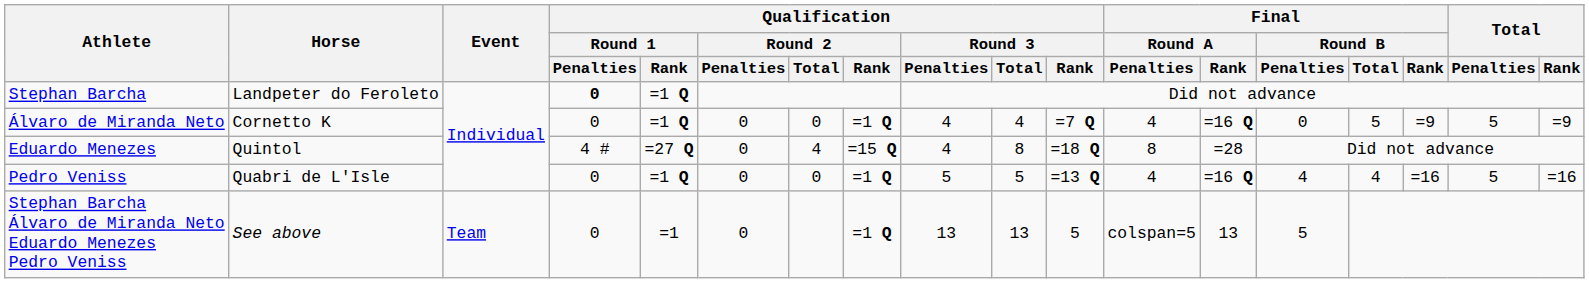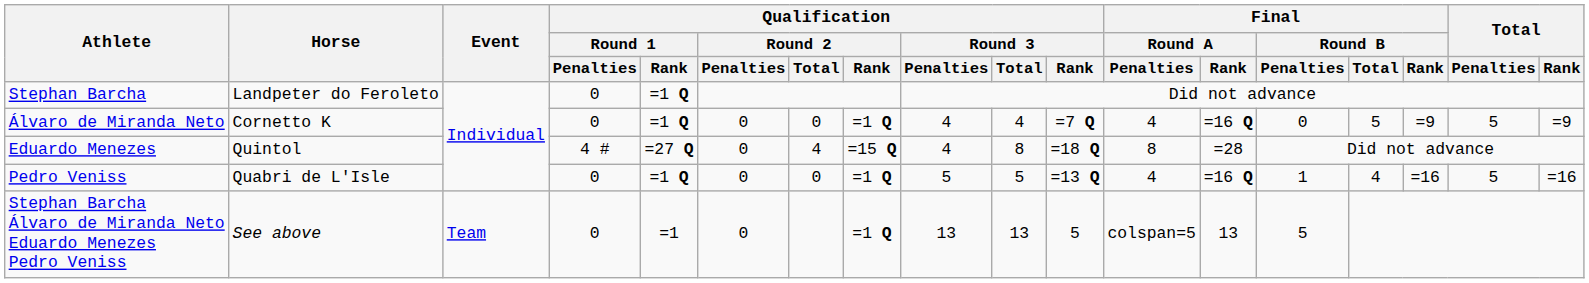Stephan Barcha | Qualification / Round 1 / Penalties: bold -> normal
Pedro Veniss | Final / Round B / Penalties: 4 -> 1
